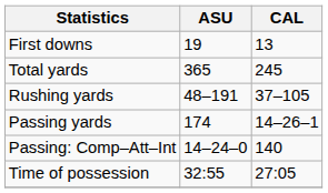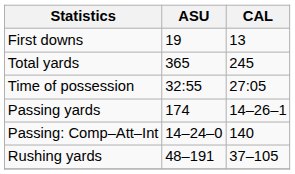rows swapped: Rushing yards <-> Time of possession
